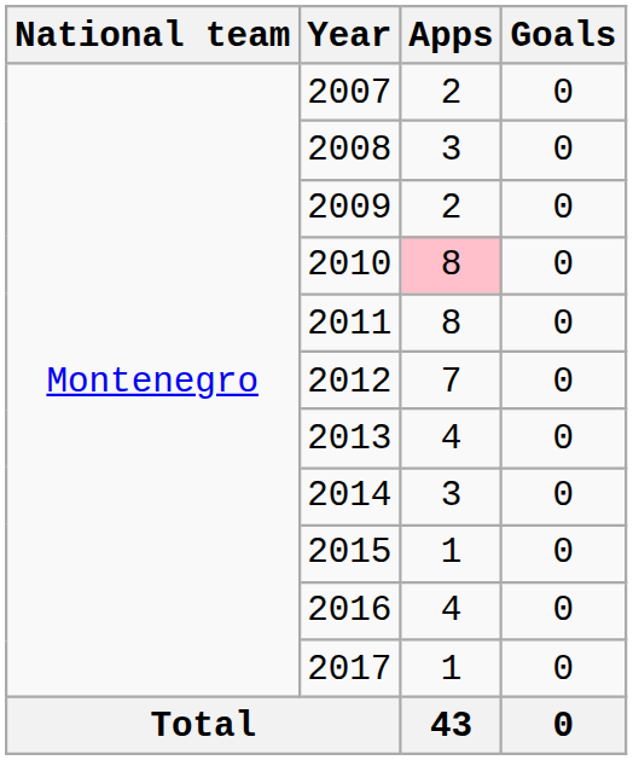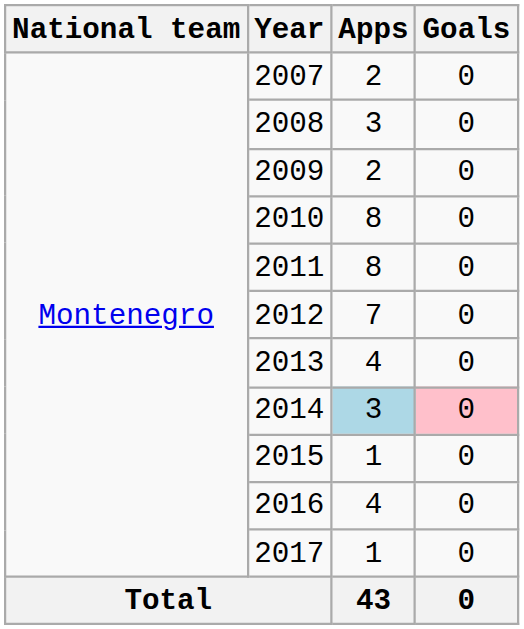2010 | Apps: pink background -> no background
2014 | Apps: no background -> lightblue background
2014 | Goals: no background -> pink background
